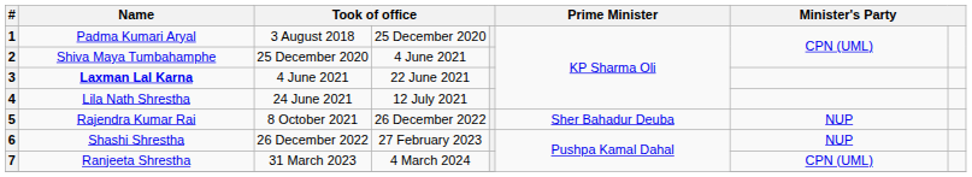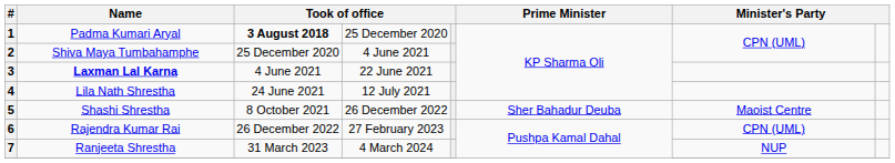1 | column 3: normal -> bold
5 | Name: Rajendra Kumar Rai -> Shashi Shrestha
5 | column 7: NUP -> Maoist Centre
6 | Name: Shashi Shrestha -> Rajendra Kumar Rai
6 | column 7: NUP -> CPN (UML)
7 | column 7: CPN (UML) -> NUP
